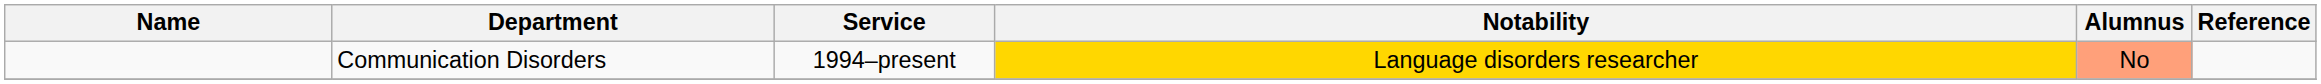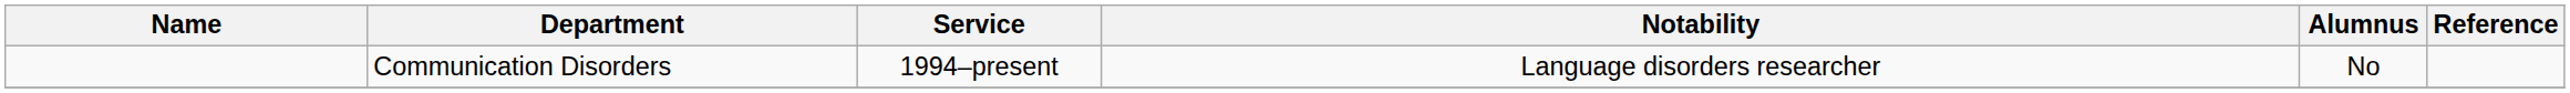Communication Disorders | Notability: gold background -> no background
Communication Disorders | Alumnus: lightsalmon background -> no background
